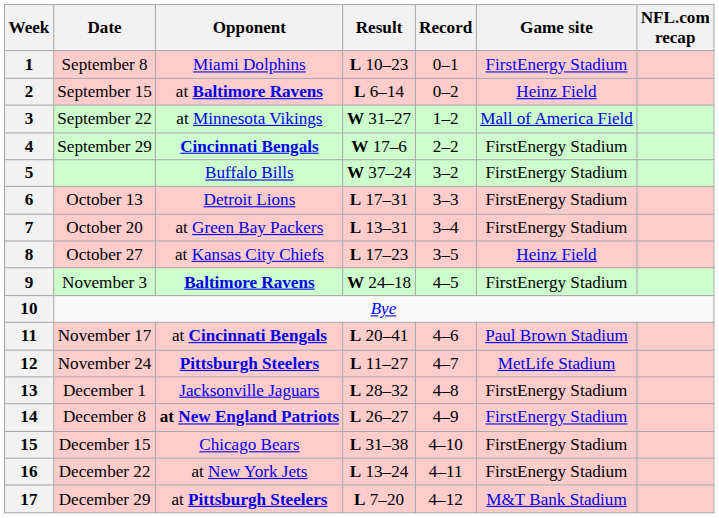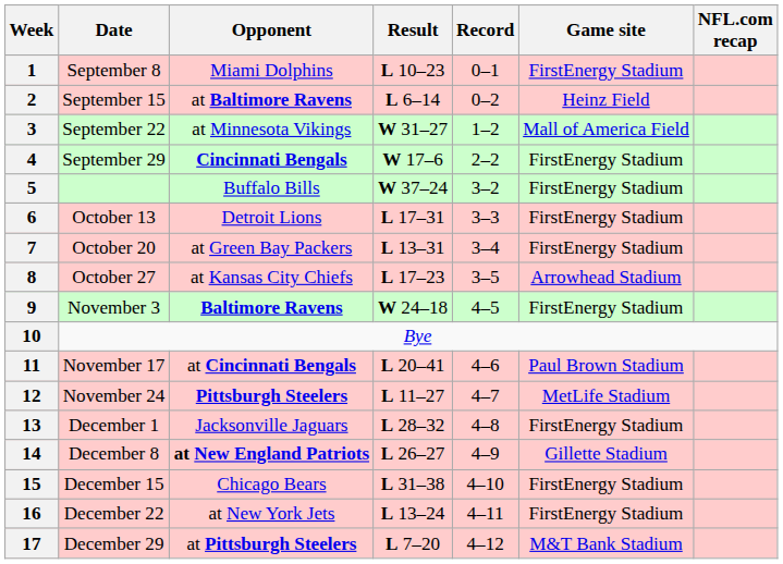8 | Game site: Heinz Field -> Arrowhead Stadium
14 | Game site: FirstEnergy Stadium -> Gillette Stadium
